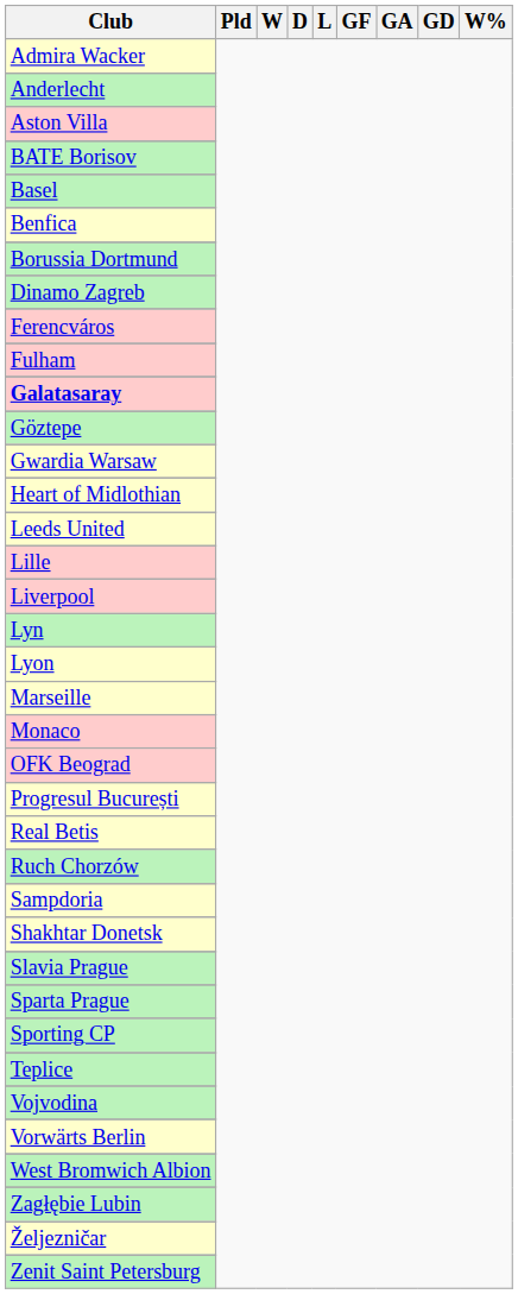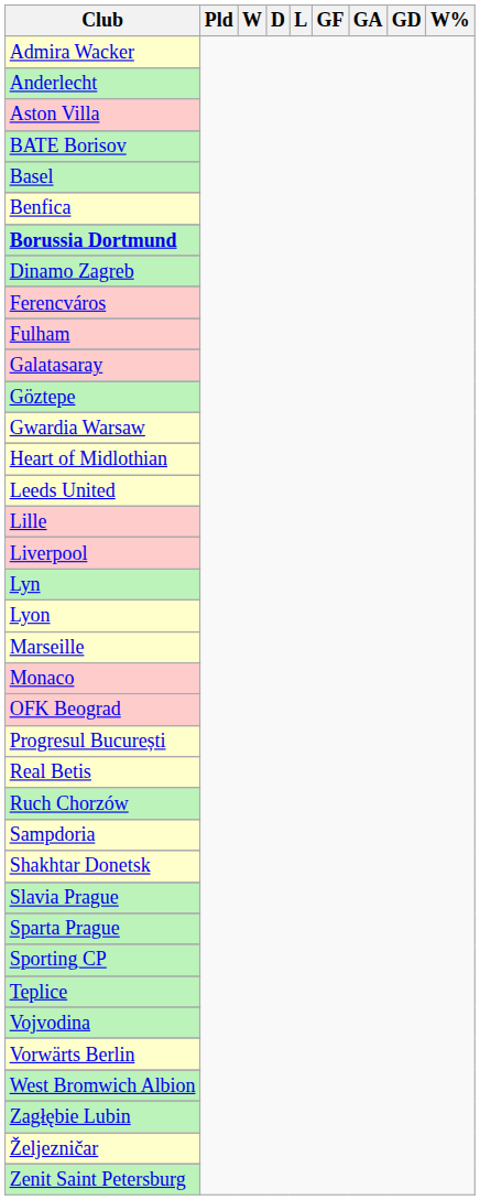Borussia Dortmund | Club: normal -> bold
Galatasaray | Club: bold -> normal
